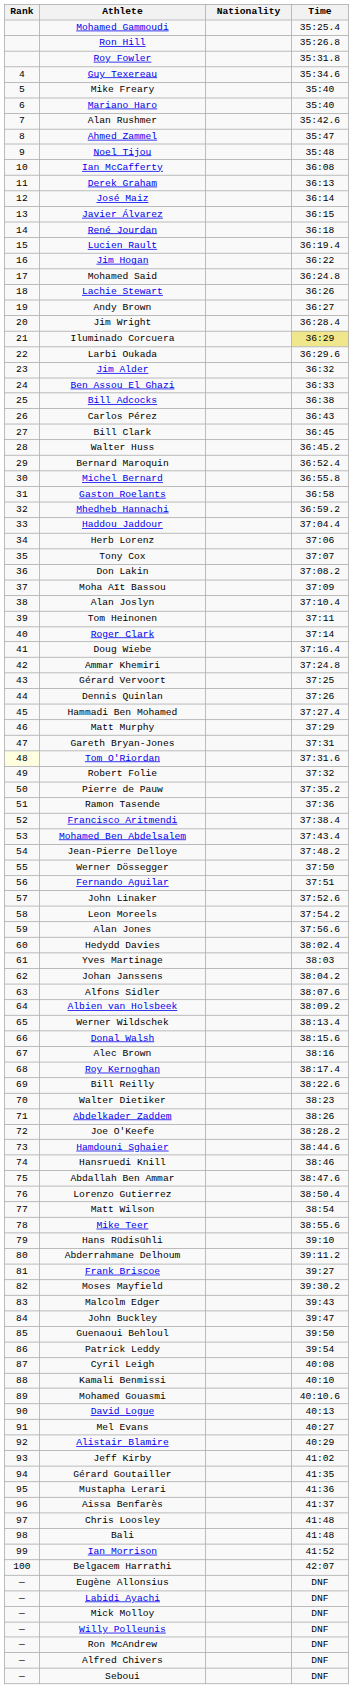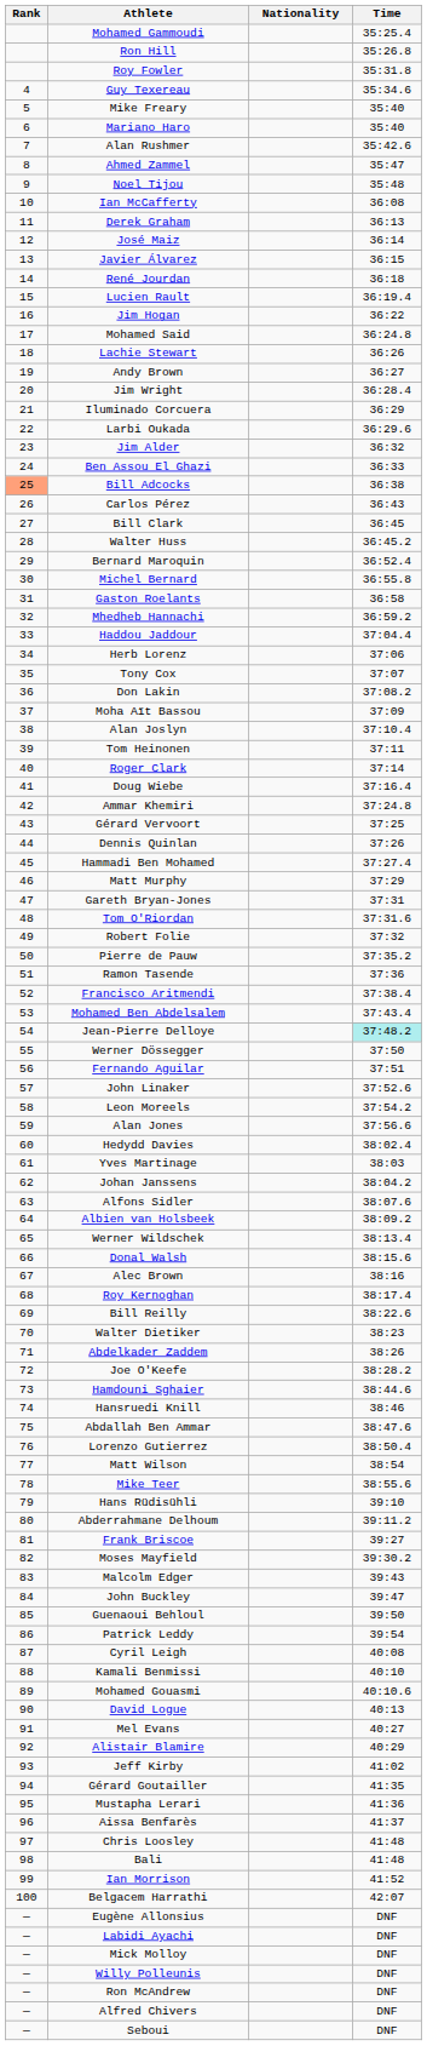Iluminado Corcuera | Time: khaki background -> no background
Bill Adcocks | Rank: no background -> lightsalmon background
Tom O'Riordan | Rank: lightyellow background -> no background
Jean-Pierre Delloye | Time: no background -> paleturquoise background
